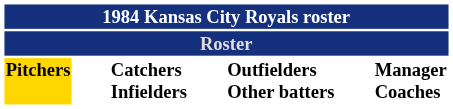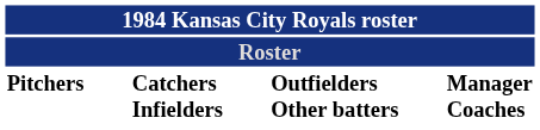Pitchers | column 1: gold background -> no background
